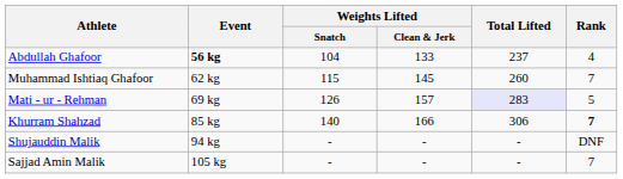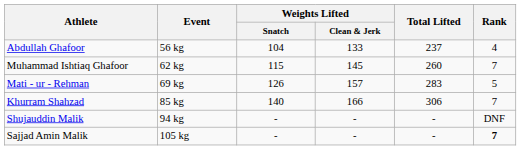Abdullah Ghafoor | Event: bold -> normal
Mati - ur - Rehman | Total Lifted: lavender background -> no background
Khurram Shahzad | Rank: bold -> normal
Sajjad Amin Malik | Rank: normal -> bold
